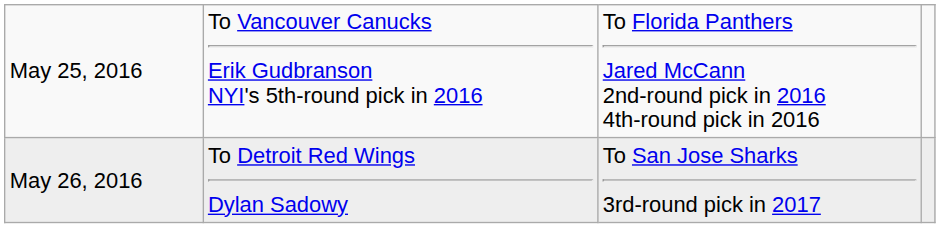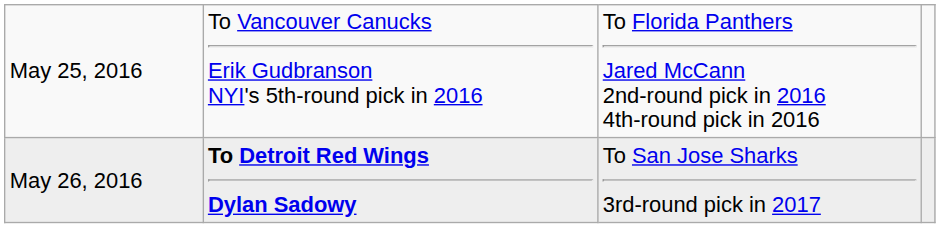May 26, 2016 | column 2: normal -> bold
